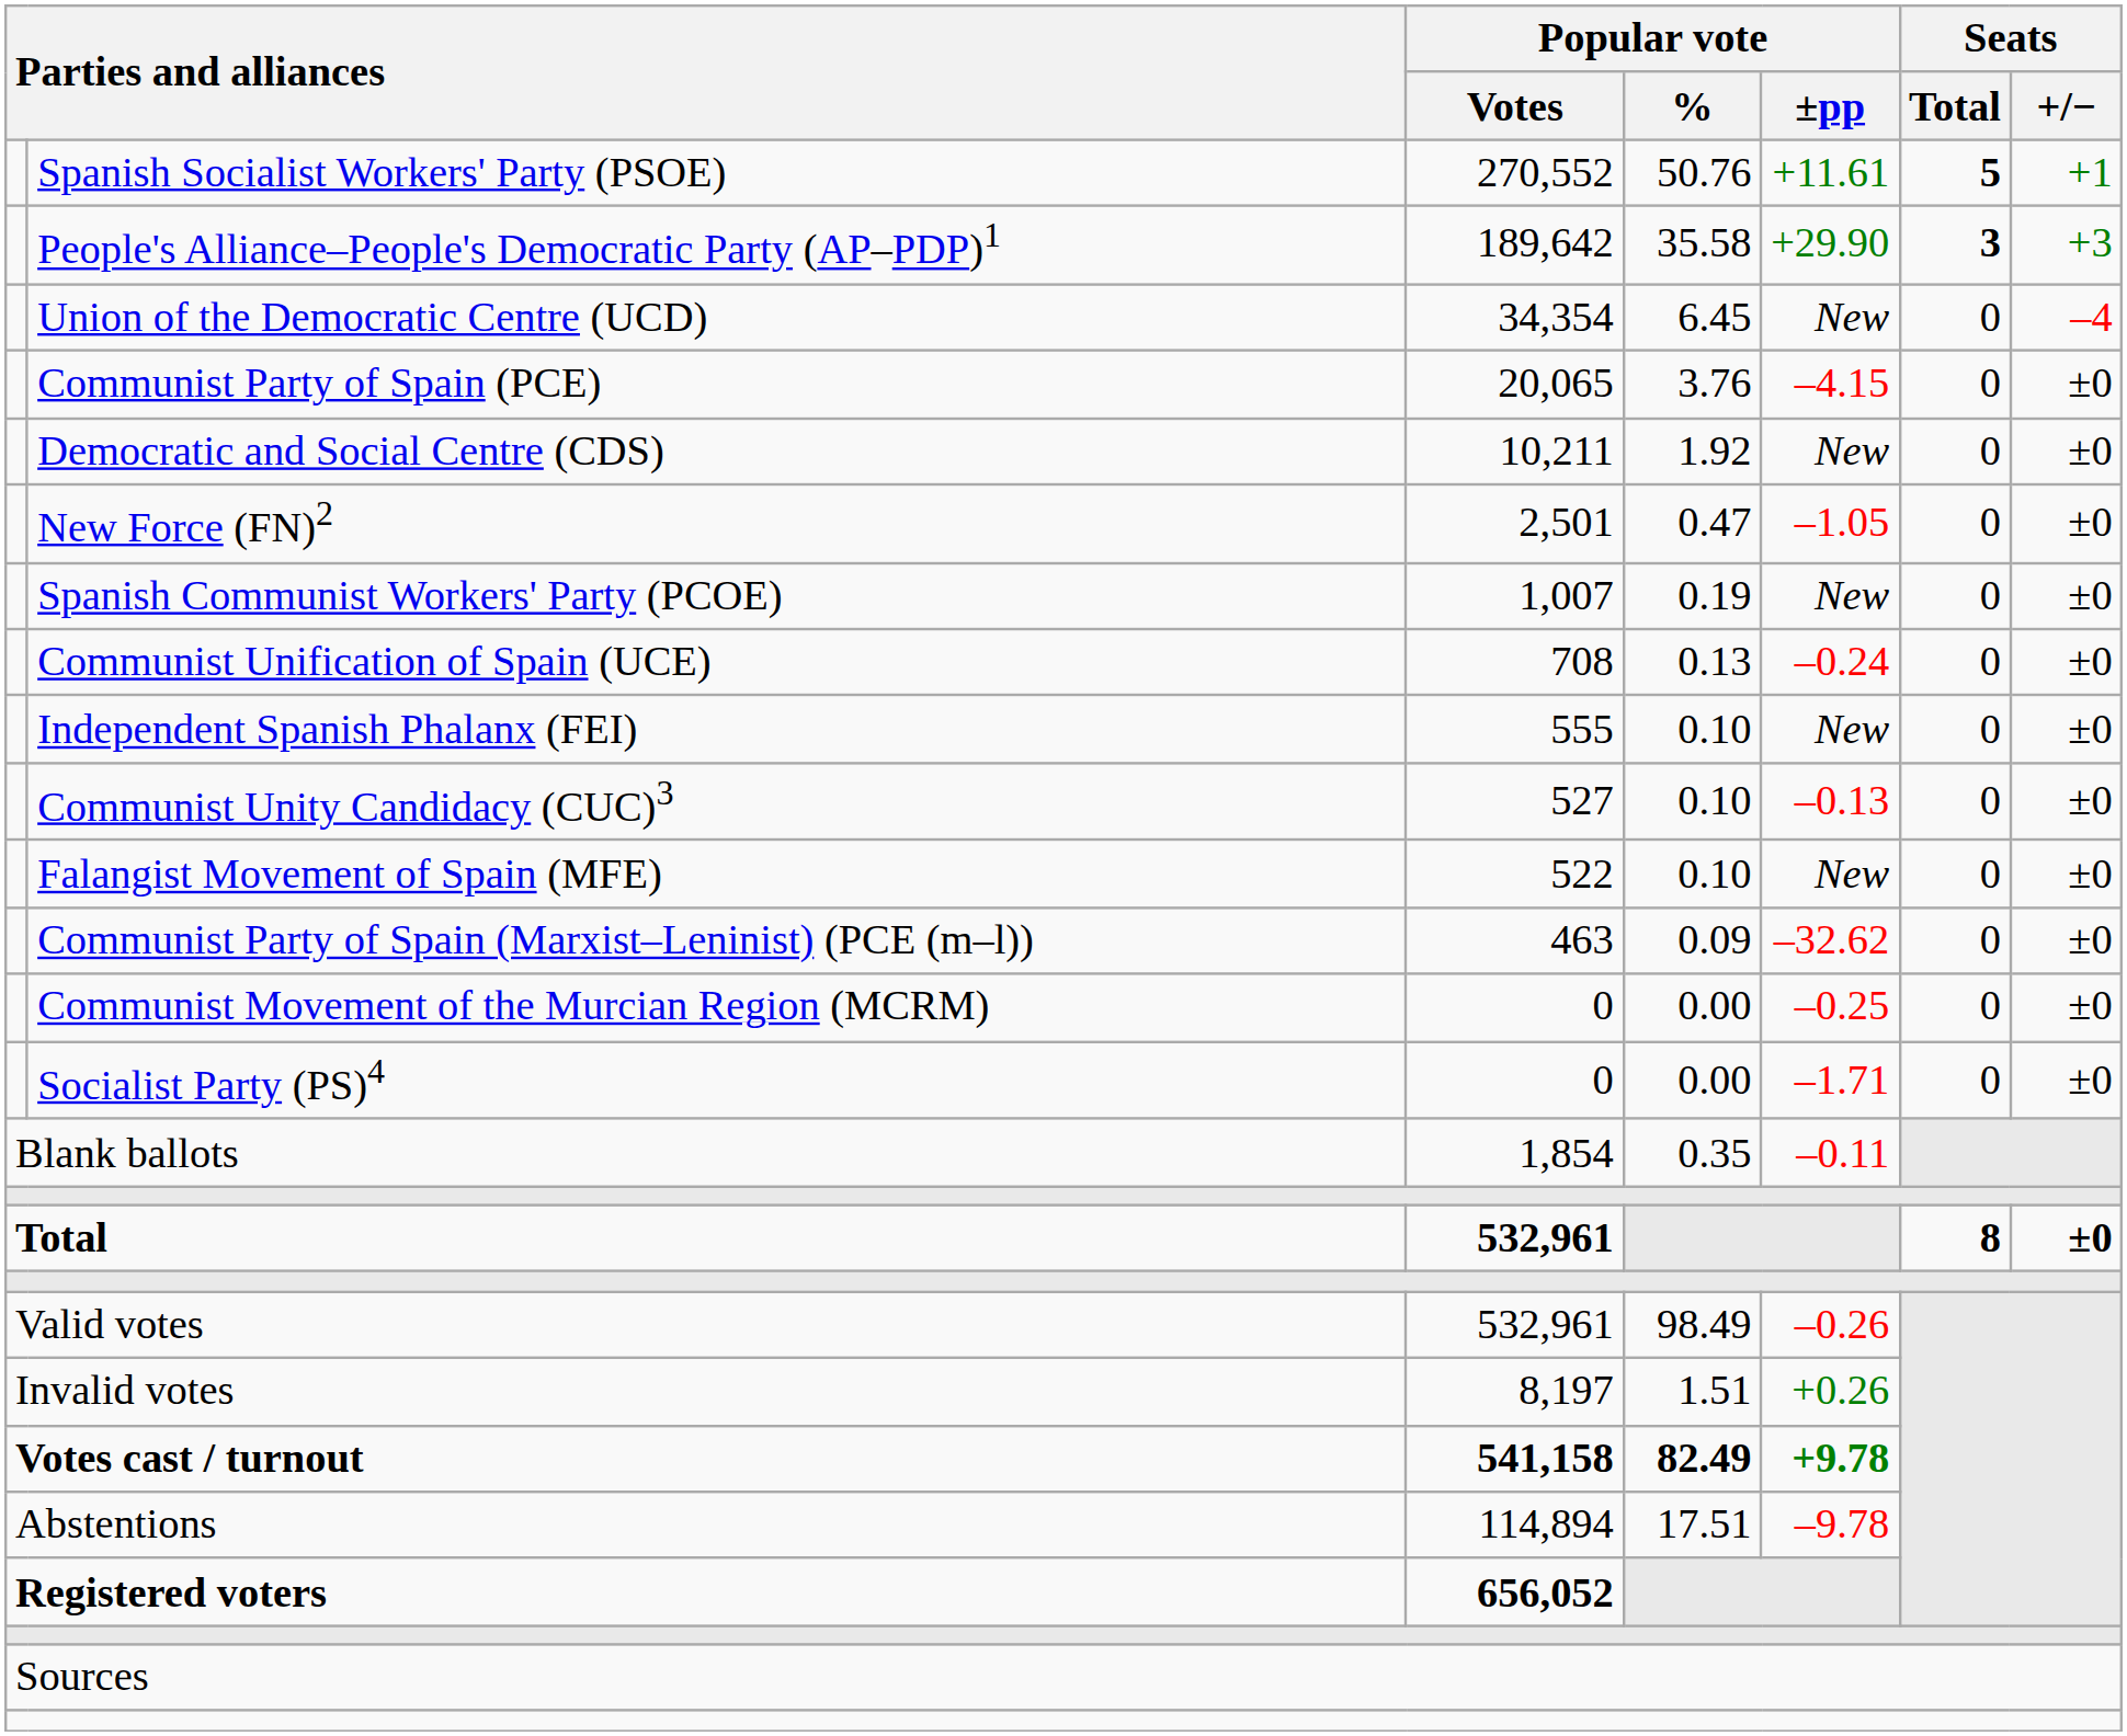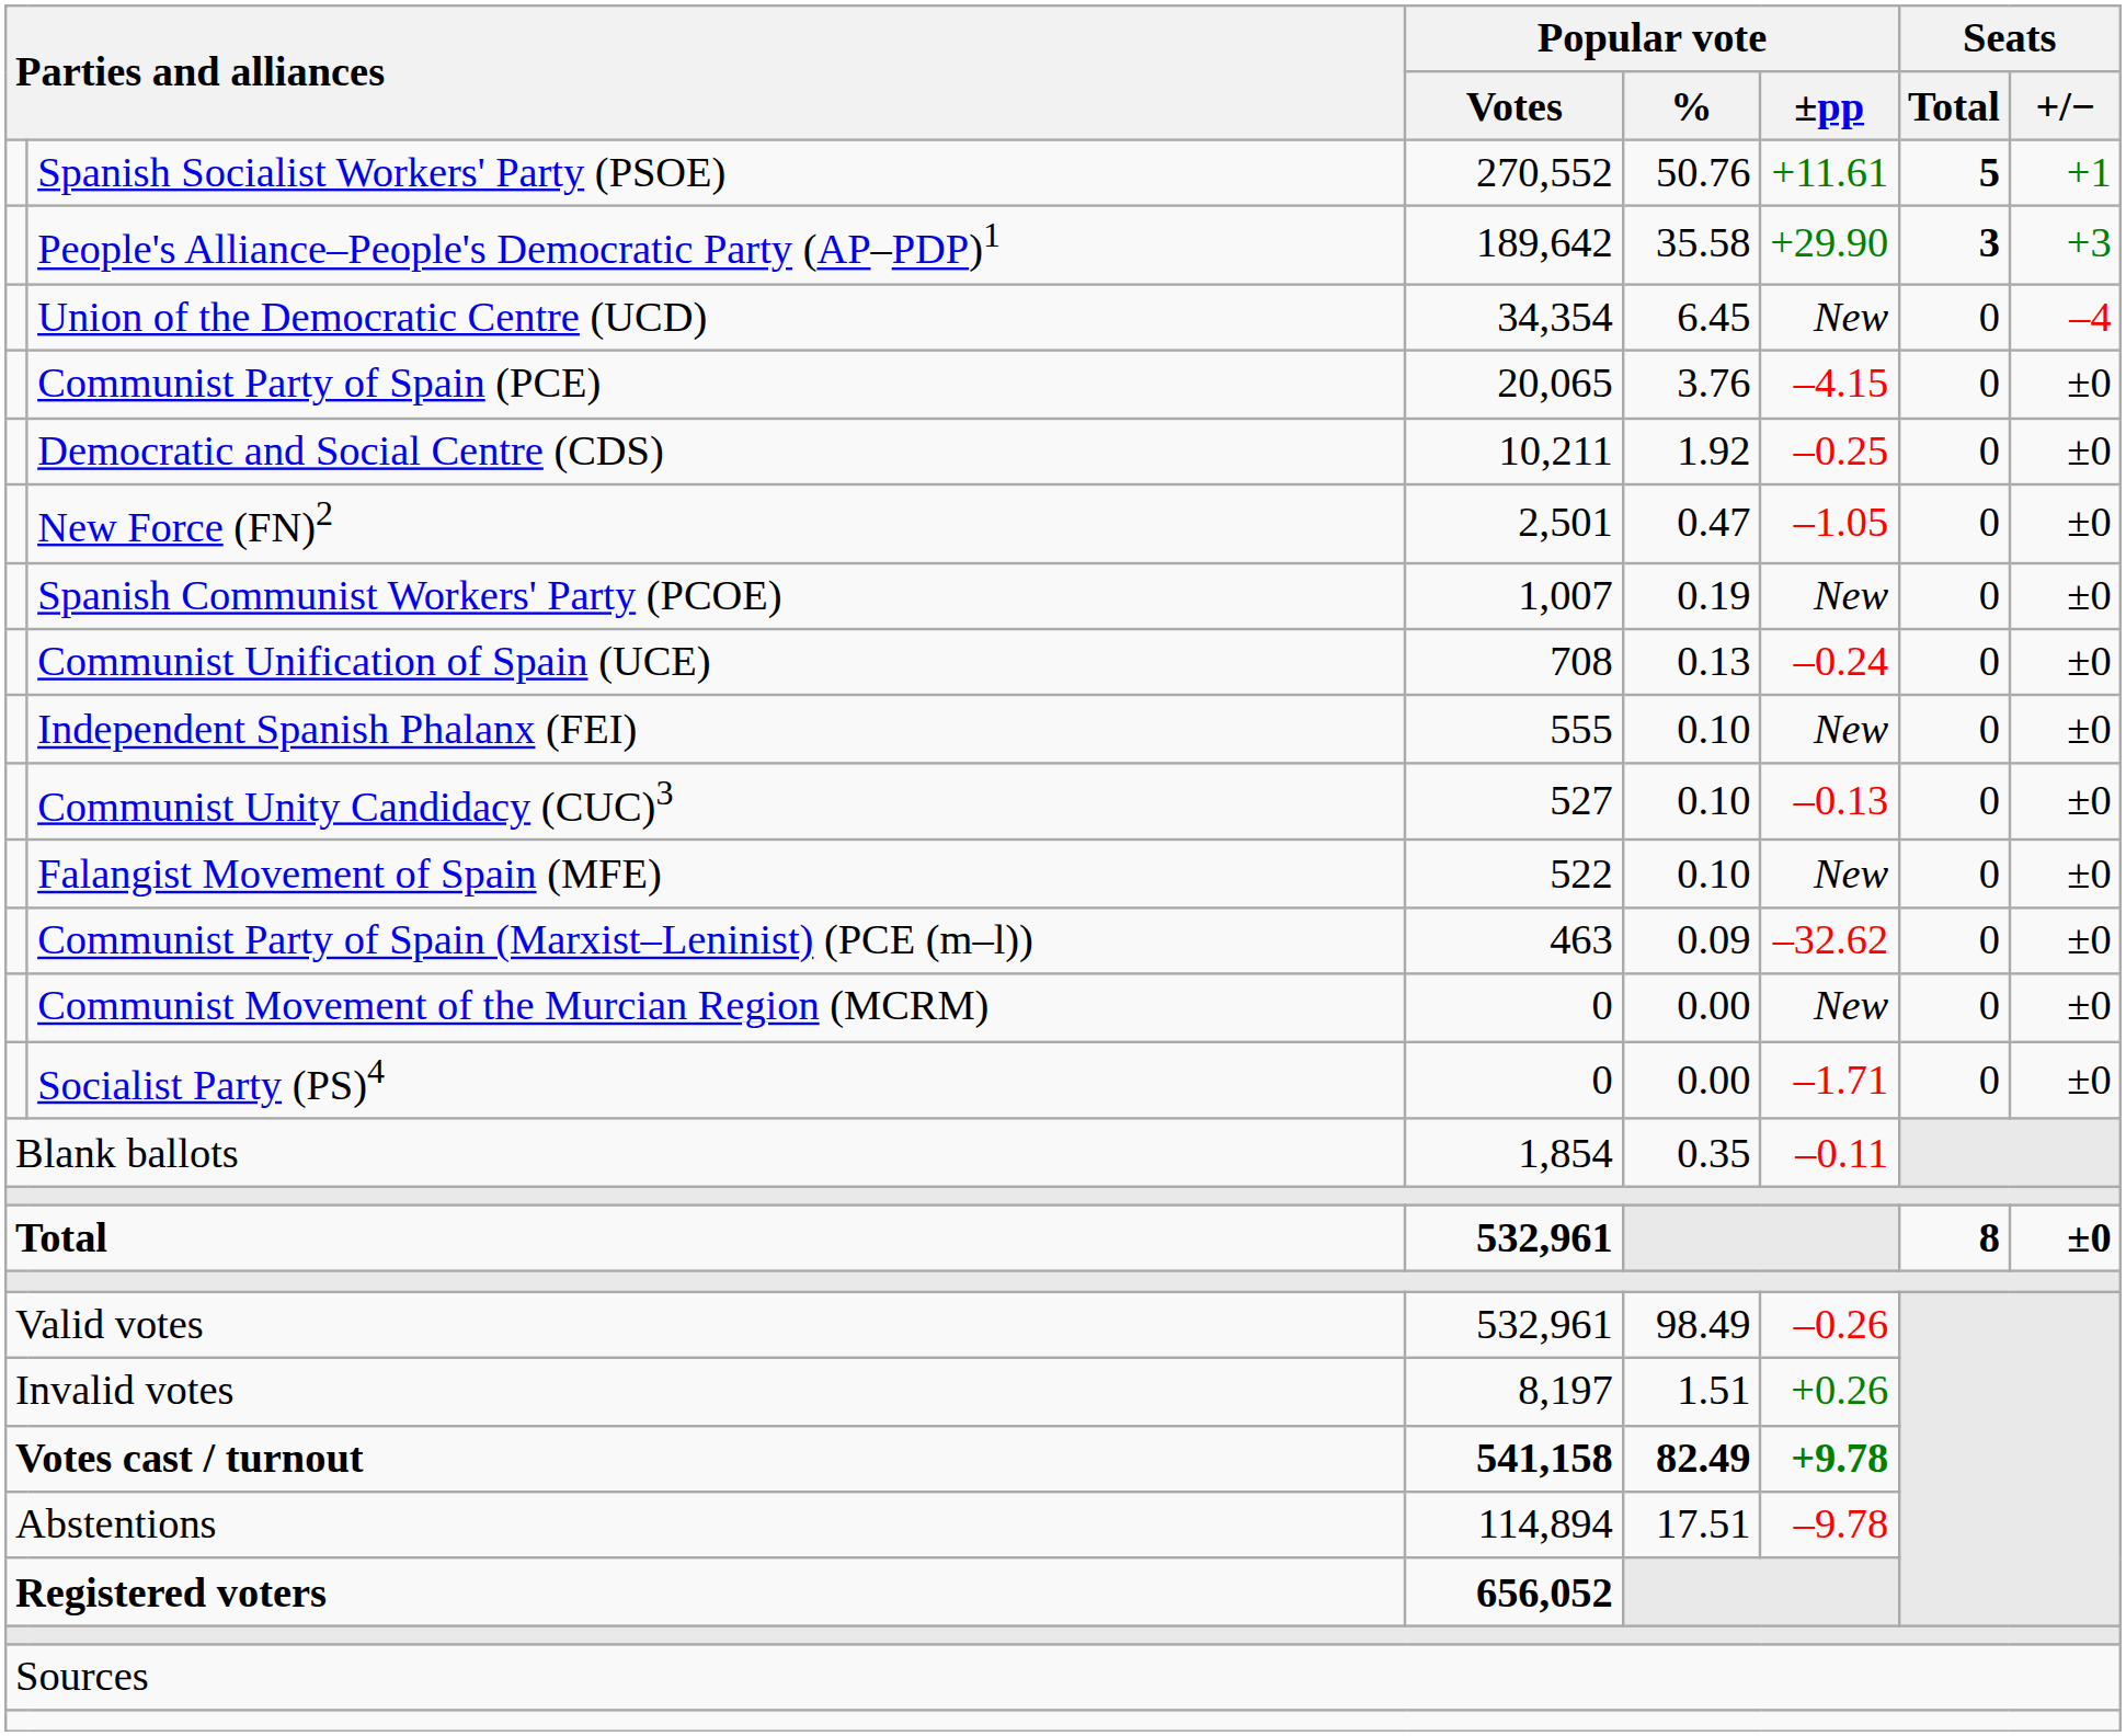Democratic and Social Centre (CDS) | Popular vote / ±pp: New -> –0.25
Communist Movement of the Murcian Region (MCRM) | Popular vote / ±pp: –0.25 -> New
